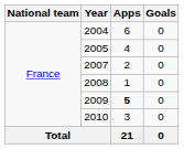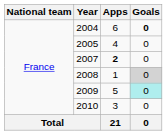2004 | Goals: normal -> bold
2007 | Apps: normal -> bold
2008 | Goals: no background -> lightgrey background
2009 | Apps: bold -> normal
2009 | Goals: no background -> paleturquoise background
